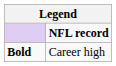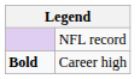row 2 | column 2: bold -> normal
